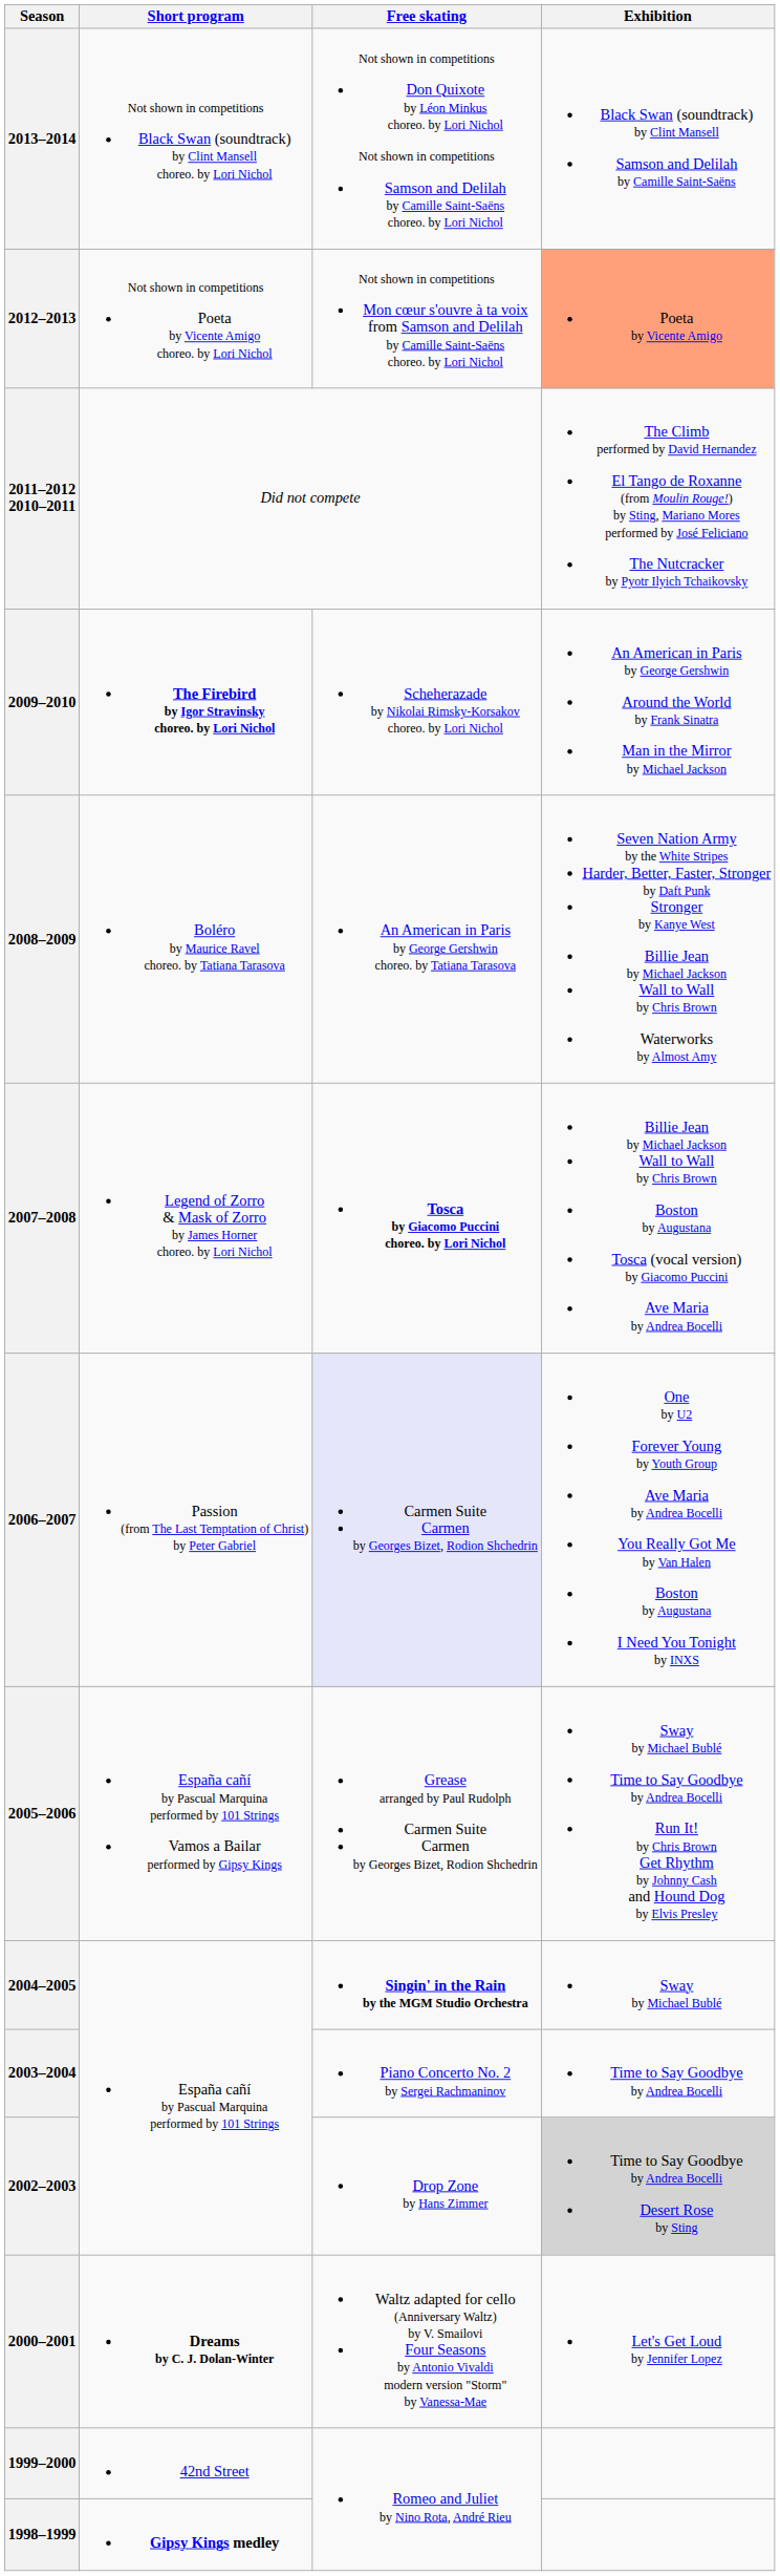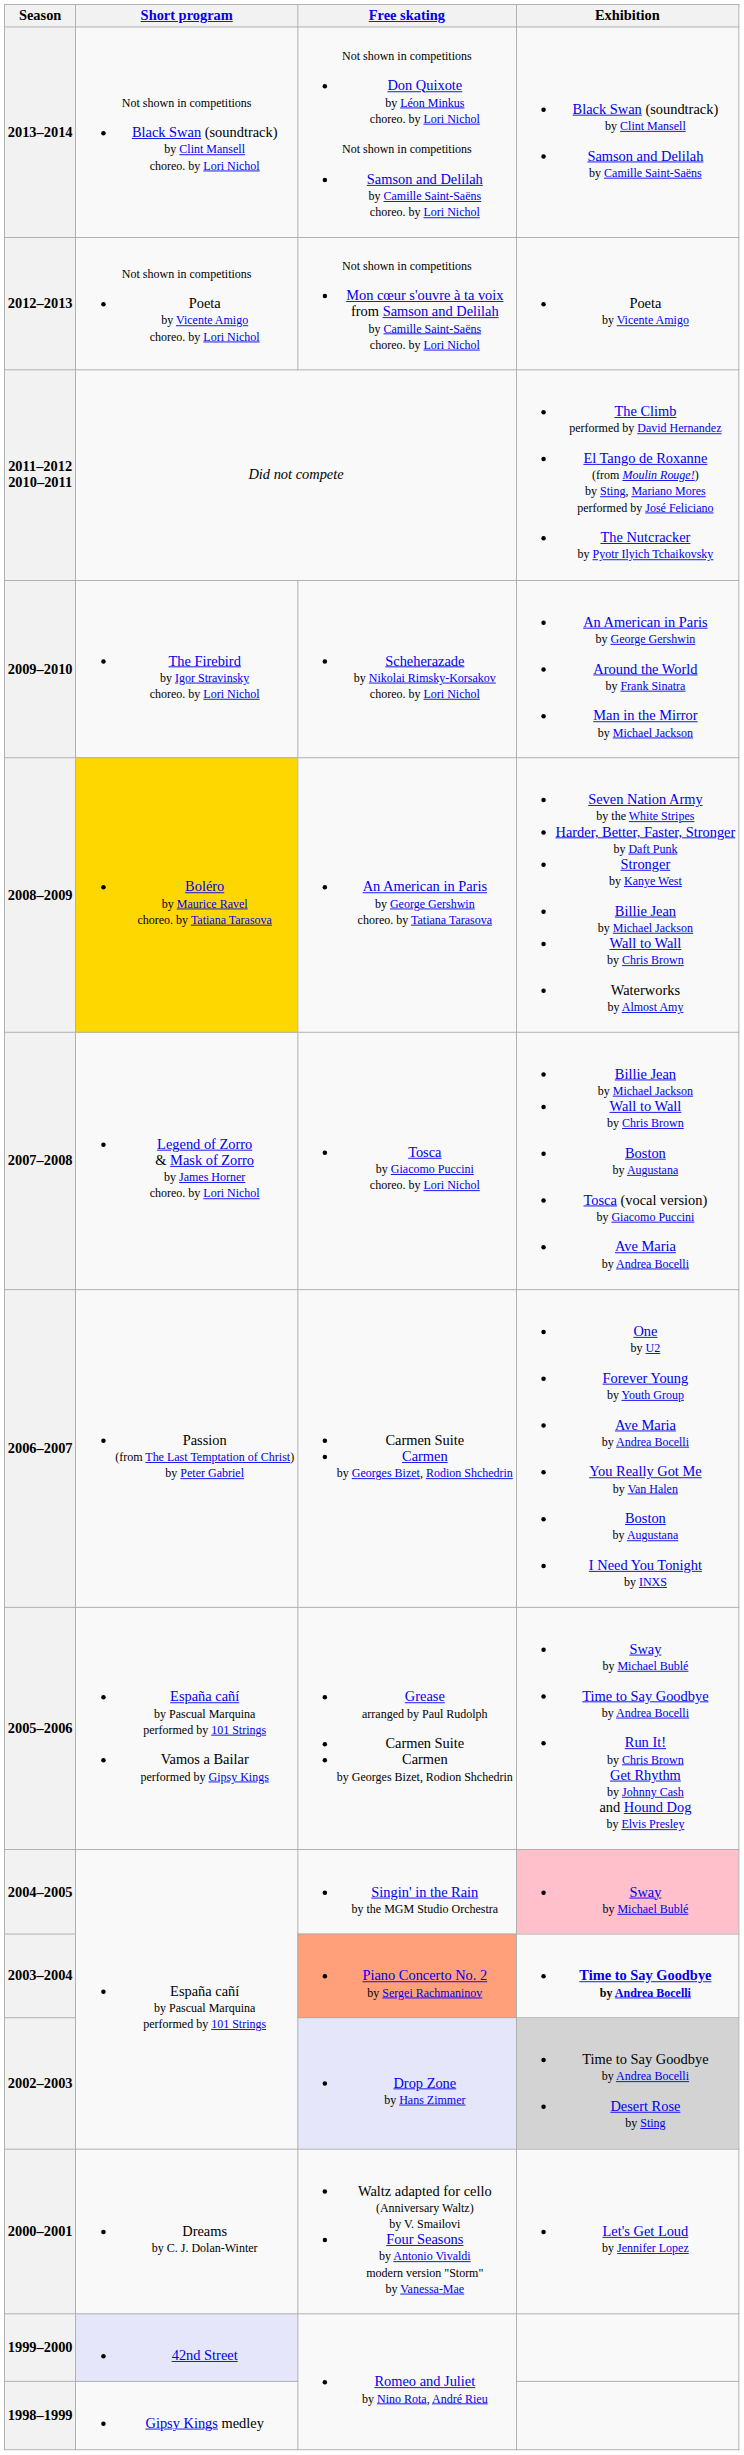2012–2013 | Exhibition: lightsalmon background -> no background
2009–2010 | Short program: bold -> normal
2008–2009 | Short program: no background -> gold background
2007–2008 | Free skating: bold -> normal
2006–2007 | Free skating: lavender background -> no background
2004–2005 | Free skating: bold -> normal
2004–2005 | Exhibition: no background -> pink background
2003–2004 | Free skating: no background -> lightsalmon background
2003–2004 | Exhibition: normal -> bold
2002–2003 | Free skating: no background -> lavender background
2000–2001 | Short program: bold -> normal
1999–2000 | Short program: no background -> lavender background
1998–1999 | Short program: bold -> normal
